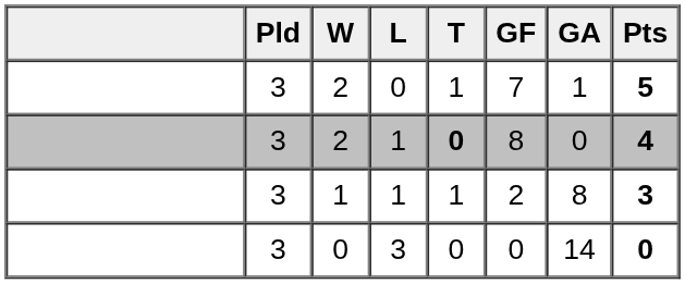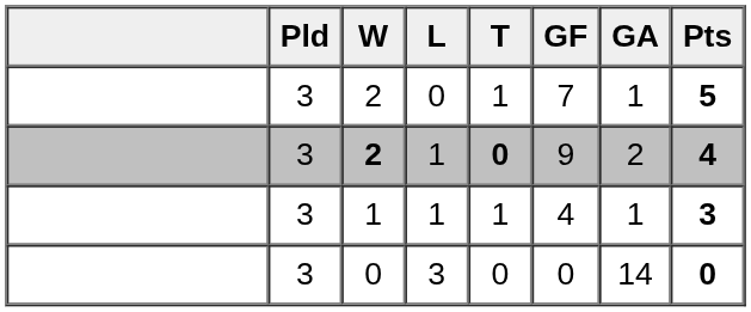row 3 | W: normal -> bold
row 3 | GF: 8 -> 9
row 3 | GA: 0 -> 2
row 4 | GF: 2 -> 4
row 4 | GA: 8 -> 1
